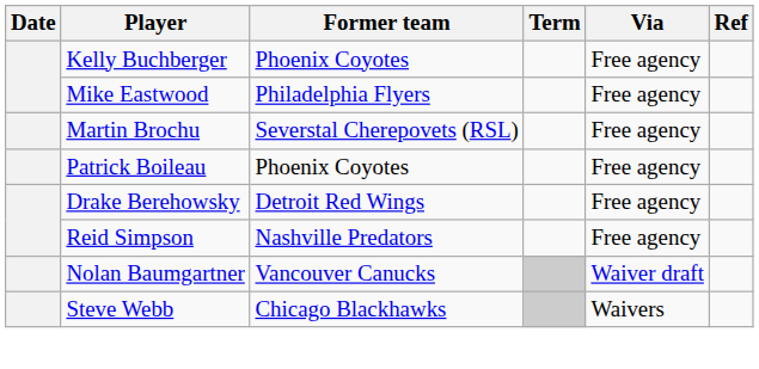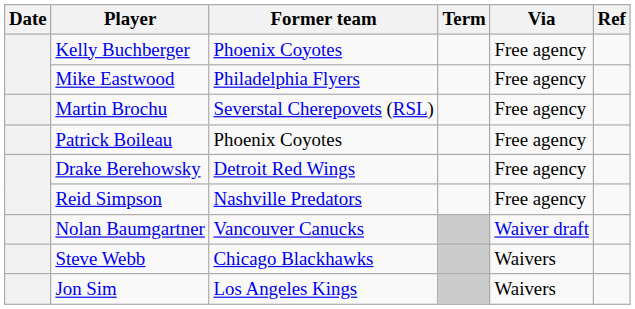+ row: Jon Sim | Los Angeles Kings | Waivers
